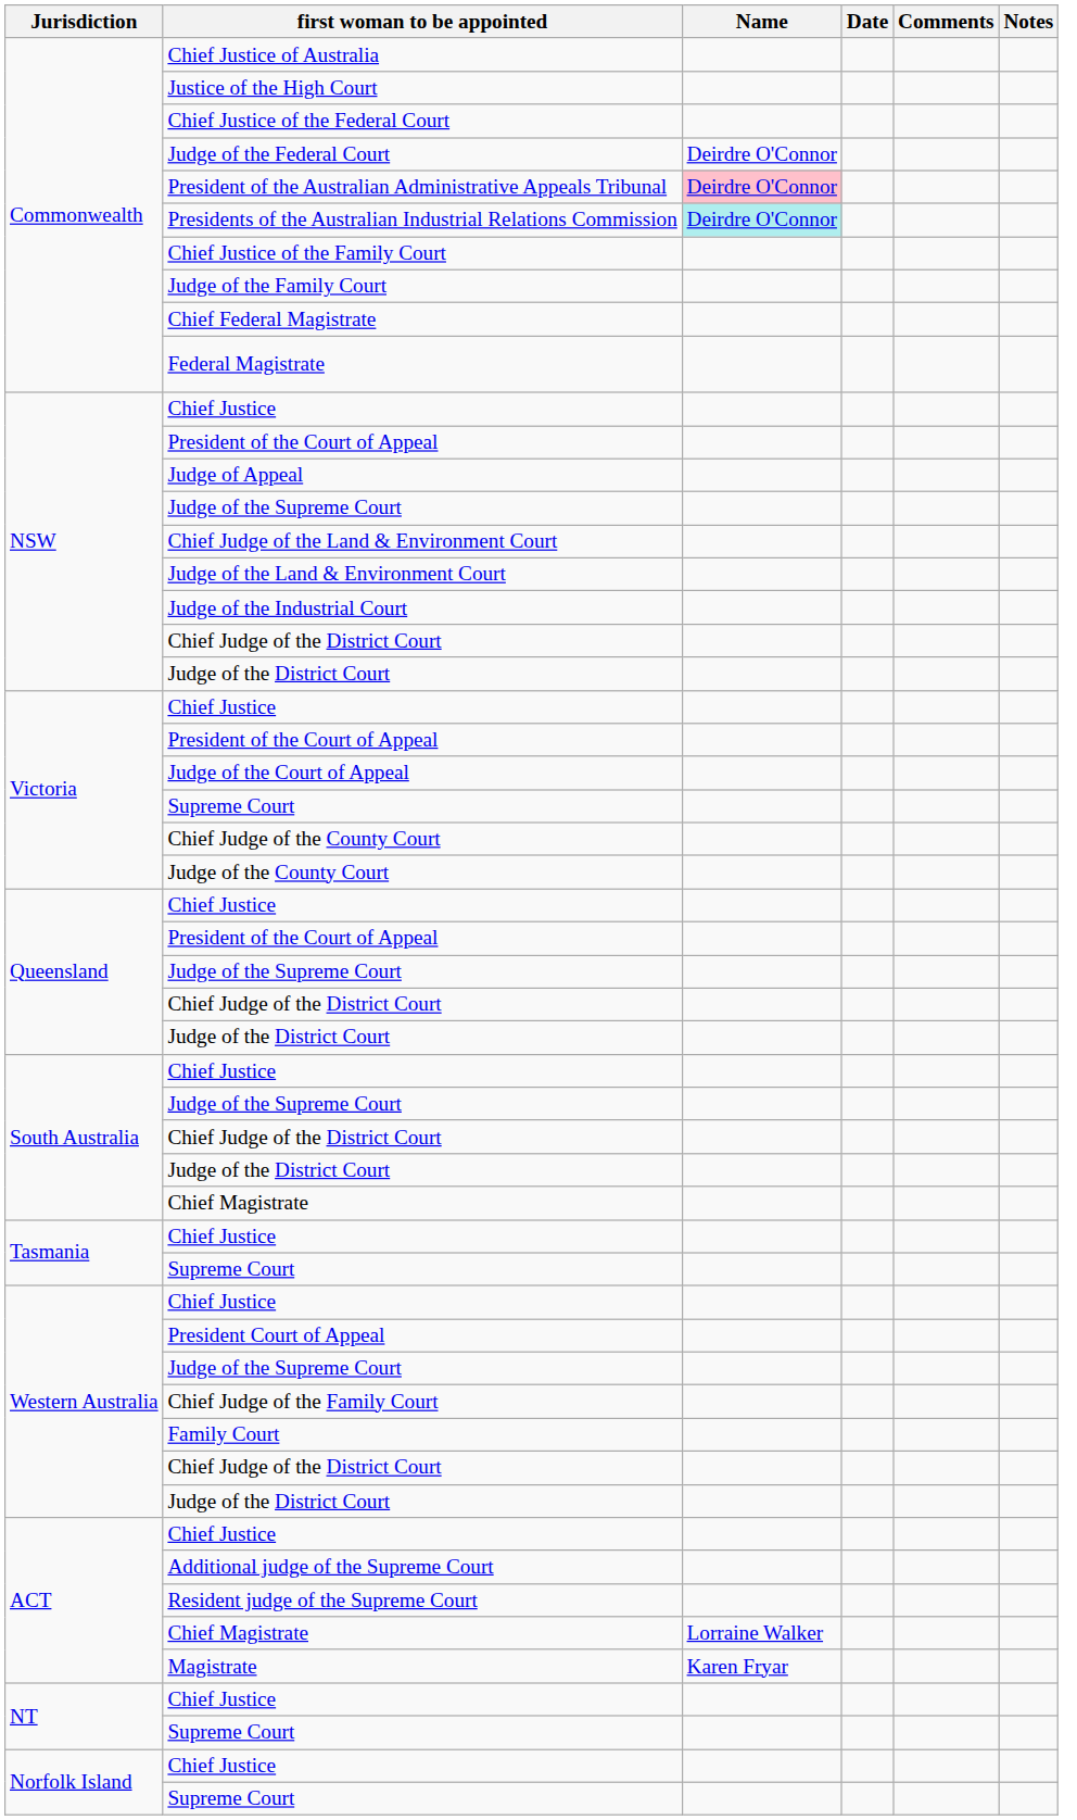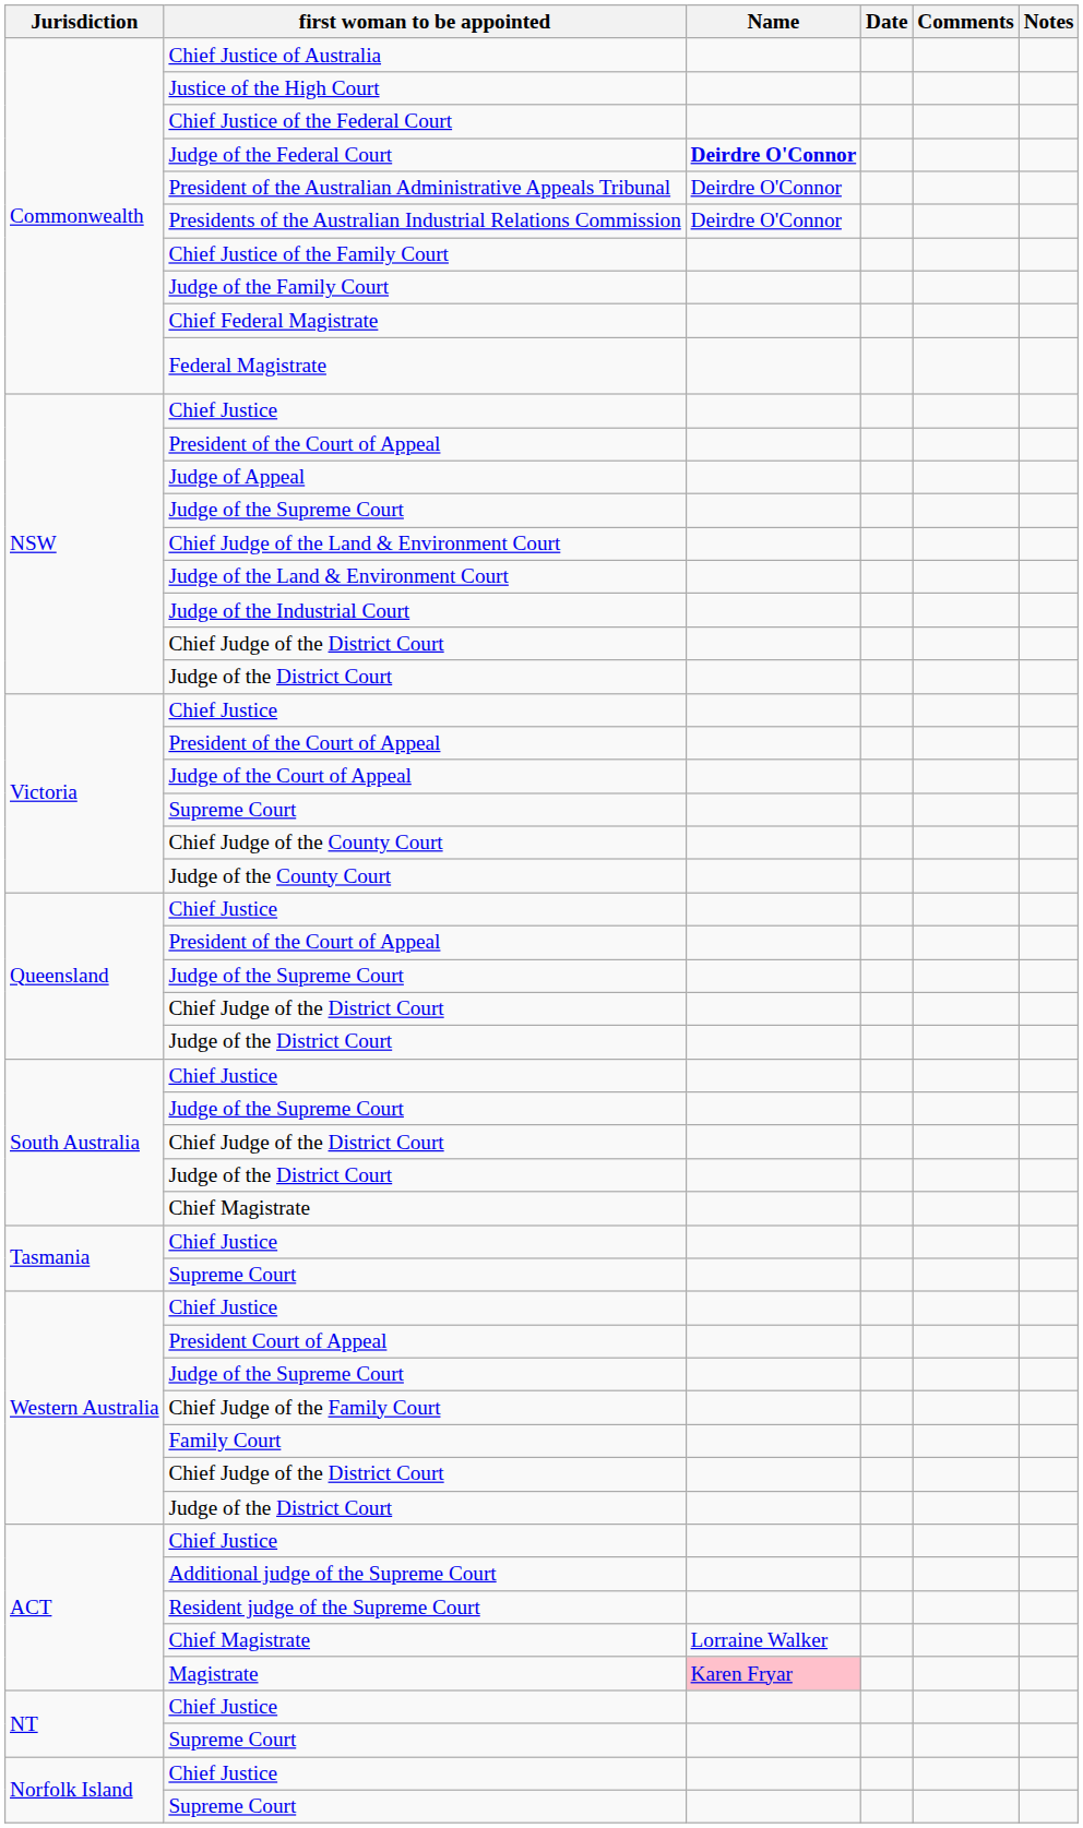Judge of the Federal Court | Name: normal -> bold
President of the Australian Administrative Appeals Tribunal | Name: pink background -> no background
Presidents of the Australian Industrial Relations Commission | Name: paleturquoise background -> no background
Magistrate | Name: no background -> pink background
